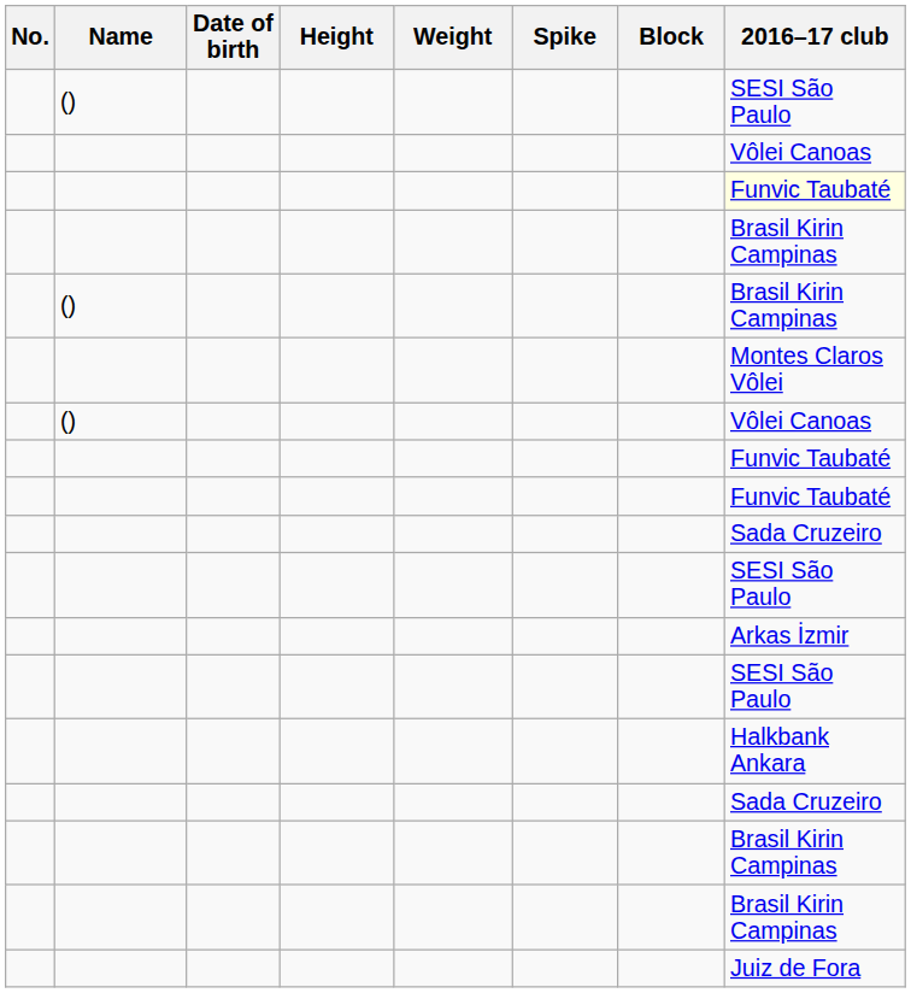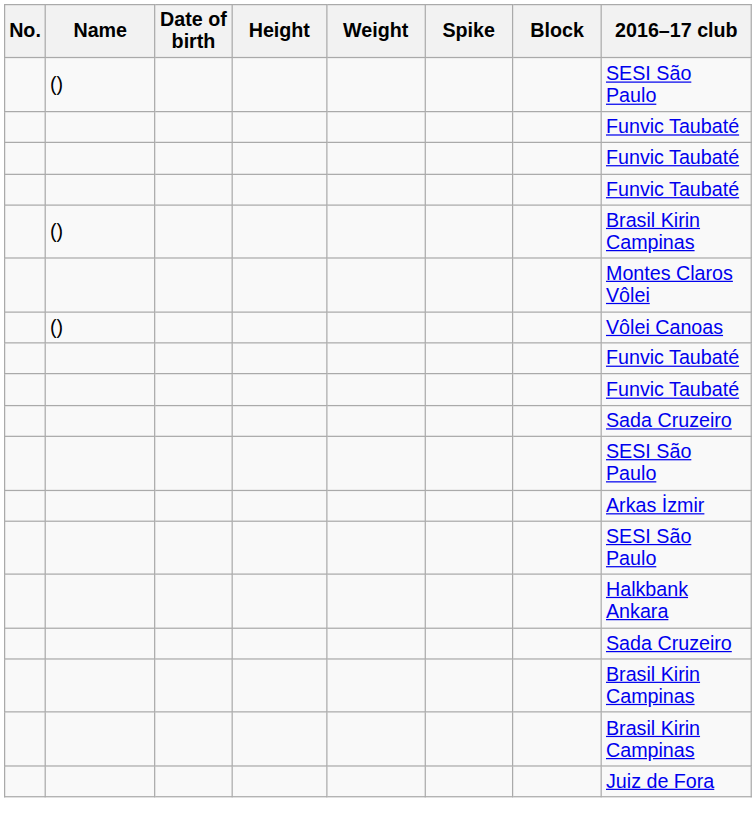row 3 | 2016–17 club: Vôlei Canoas -> Funvic Taubaté
row 4 | 2016–17 club: lightyellow background -> no background
row 5 | 2016–17 club: Brasil Kirin Campinas -> Funvic Taubaté
